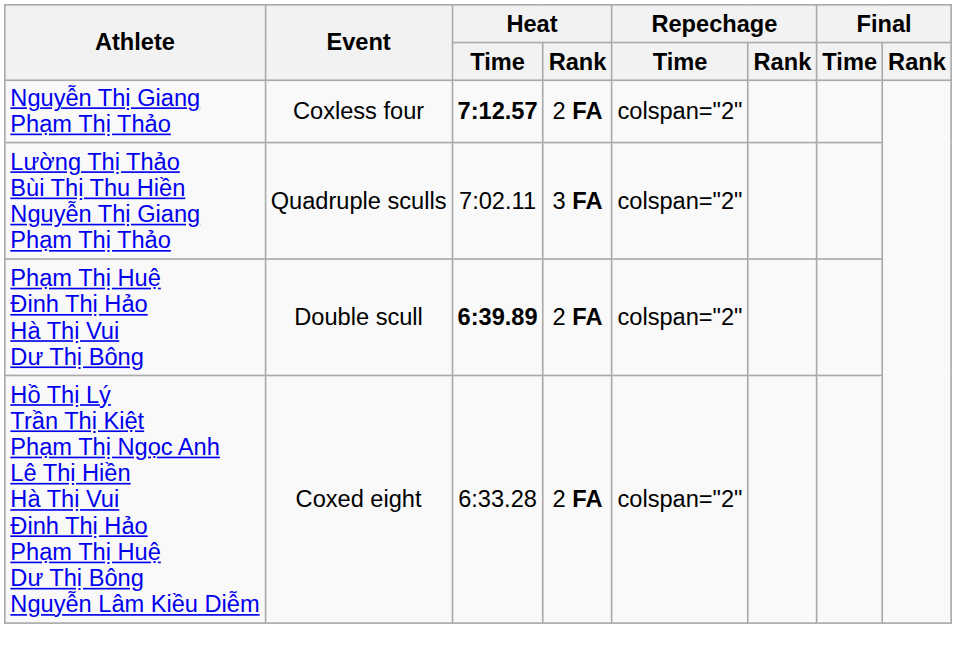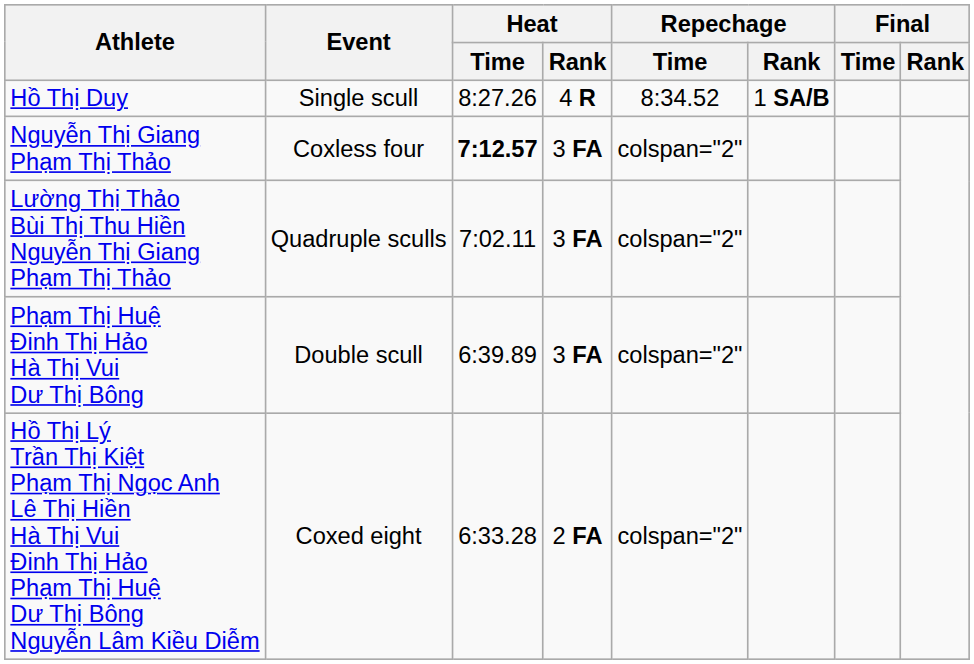+ row: Hồ Thị Duy | Single scull | 8:27.26 | 4 R | 8:34.52 | 1 SA/B
Nguyễn Thị Giang Phạm Thị Thảo | Heat / Rank: 2 FA -> 3 FA
Phạm Thị Huệ Đinh Thị Hảo Hà Thị Vui Dư Thị Bông | Heat / Time: bold -> normal
Phạm Thị Huệ Đinh Thị Hảo Hà Thị Vui Dư Thị Bông | Heat / Rank: 2 FA -> 3 FA
